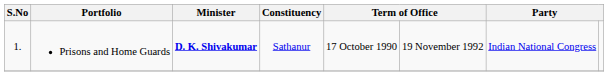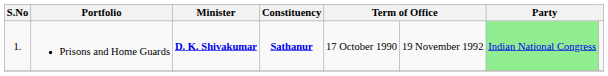Prisons and Home Guards | Constituency: normal -> bold
Prisons and Home Guards | column 7: no background -> lightgreen background
